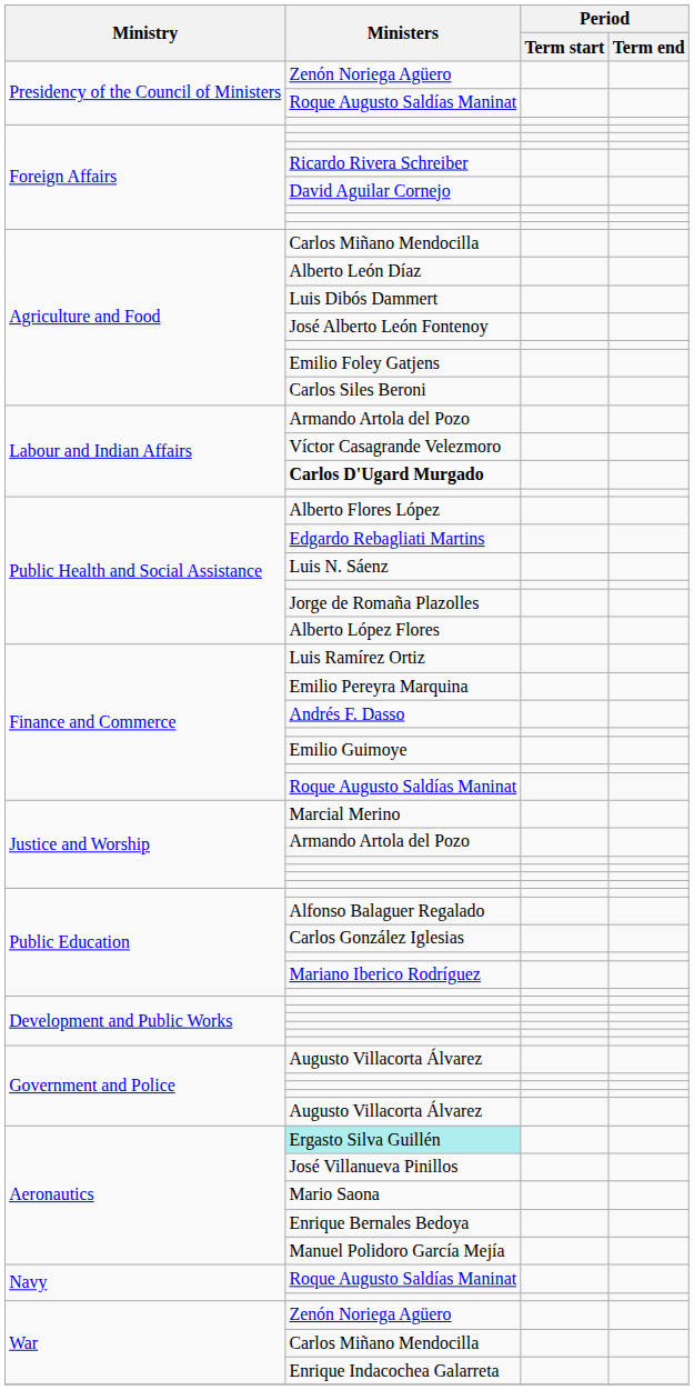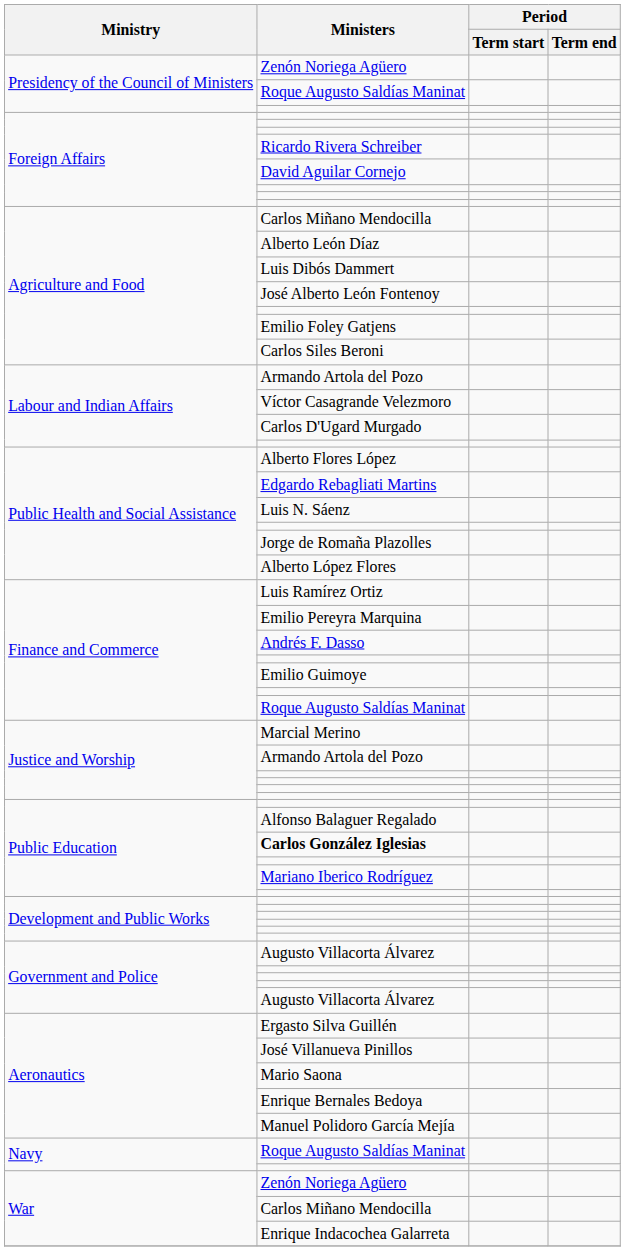Carlos D'Ugard Murgado | Ministers: bold -> normal
Carlos González Iglesias | Ministers: normal -> bold
Ergasto Silva Guillén | Ministers: paleturquoise background -> no background
